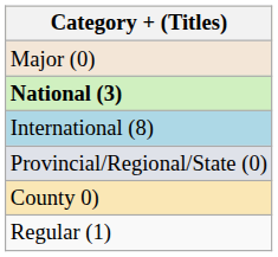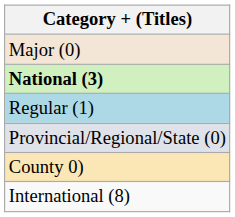row 4 | column 1: International (8) -> Regular (1)
row 7 | column 1: Regular (1) -> International (8)
